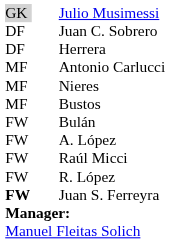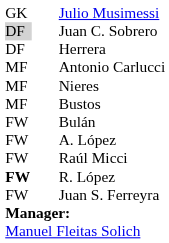Julio Musimessi | column 1: lightgrey background -> no background
Juan C. Sobrero | column 1: no background -> lightgrey background
R. López | column 1: normal -> bold
Juan S. Ferreyra | column 1: bold -> normal
